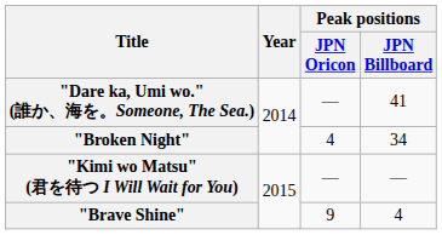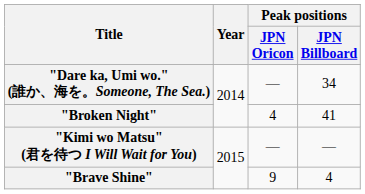"Dare ka, Umi wo." (誰か、海を。Someone, The Sea.) | Peak positions / JPN Billboard: 41 -> 34
"Broken Night" | Peak positions / JPN Billboard: 34 -> 41
